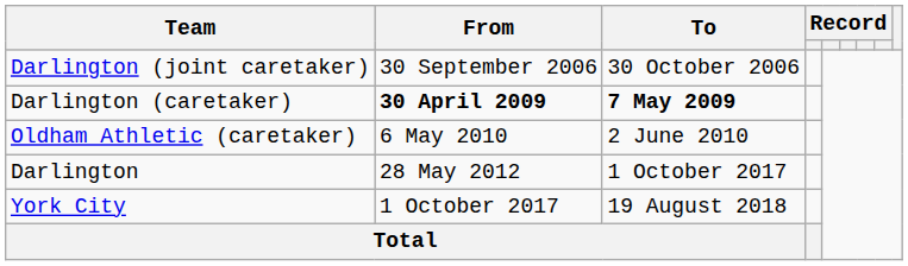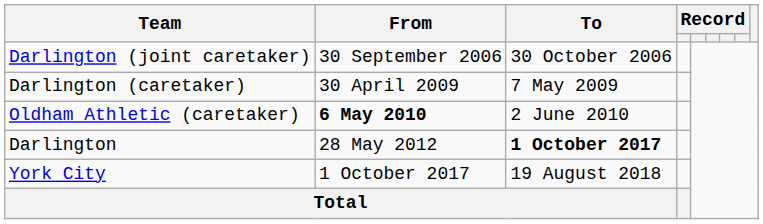Darlington (caretaker) | From: bold -> normal
Darlington (caretaker) | To: bold -> normal
Oldham Athletic (caretaker) | From: normal -> bold
Darlington | To: normal -> bold
